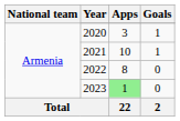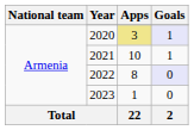2020 | Apps: no background -> khaki background
2020 | Goals: no background -> lavender background
2022 | Goals: no background -> lavender background
2023 | Apps: lightgreen background -> no background
